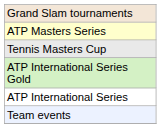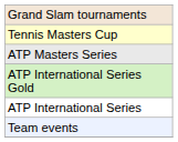row 2 | column 1: ATP Masters Series -> Tennis Masters Cup
row 3 | column 1: Tennis Masters Cup -> ATP Masters Series
